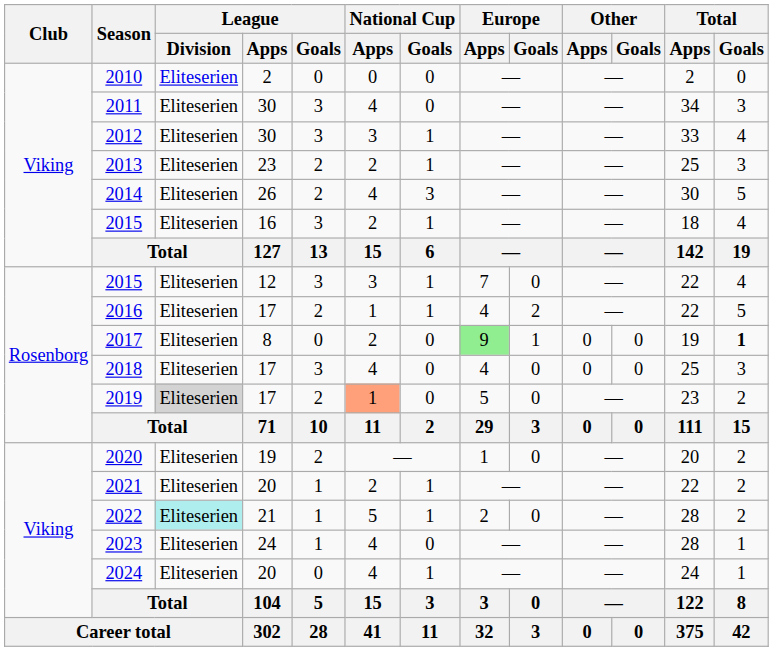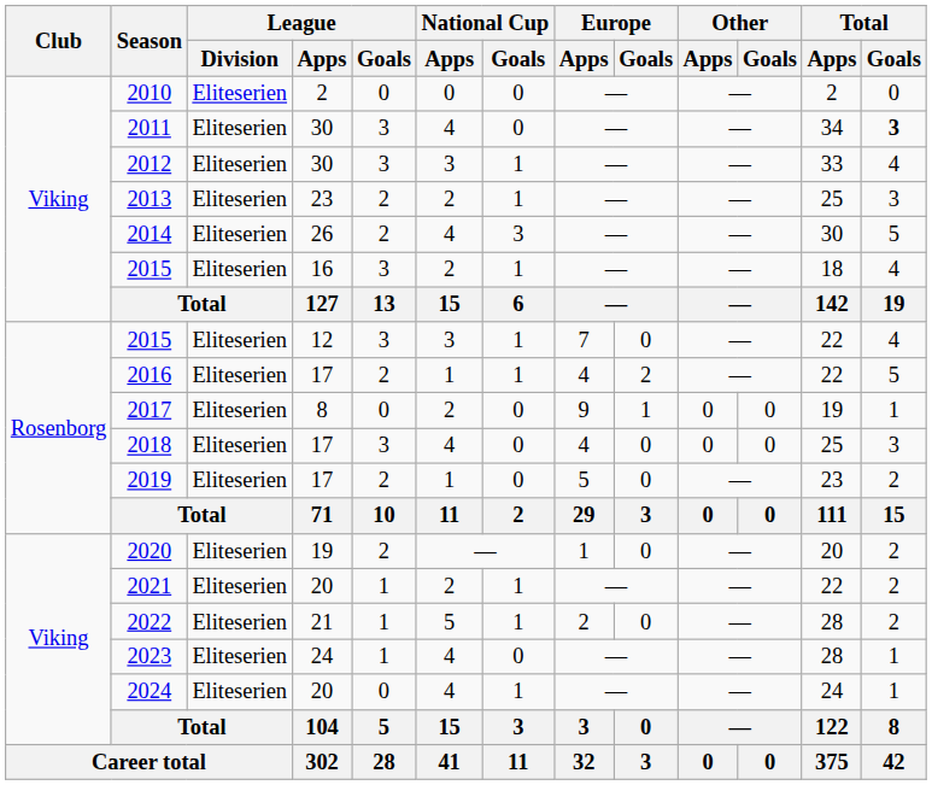2011 | Total / Goals: normal -> bold
2017 | Europe / Apps: lightgreen background -> no background
2017 | Total / Goals: bold -> normal
2019 | League / Division: lightgrey background -> no background
2019 | National Cup / Apps: lightsalmon background -> no background
2022 | League / Division: paleturquoise background -> no background
